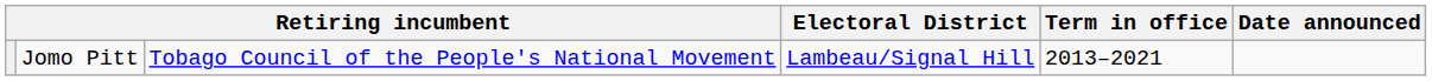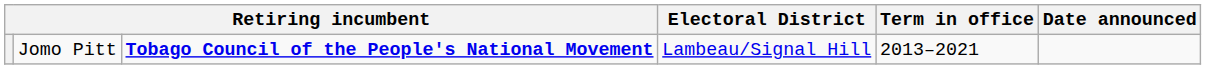Jomo Pitt | column 3: normal -> bold
